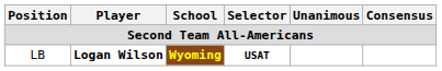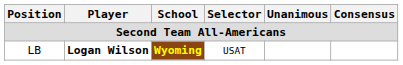LB | Selector: bold -> normal
